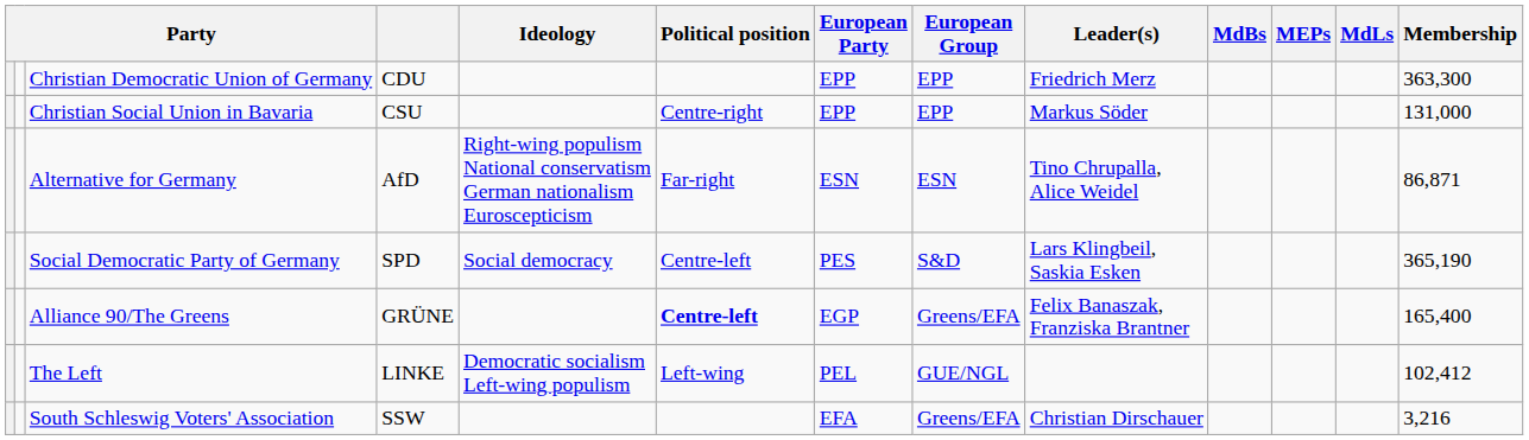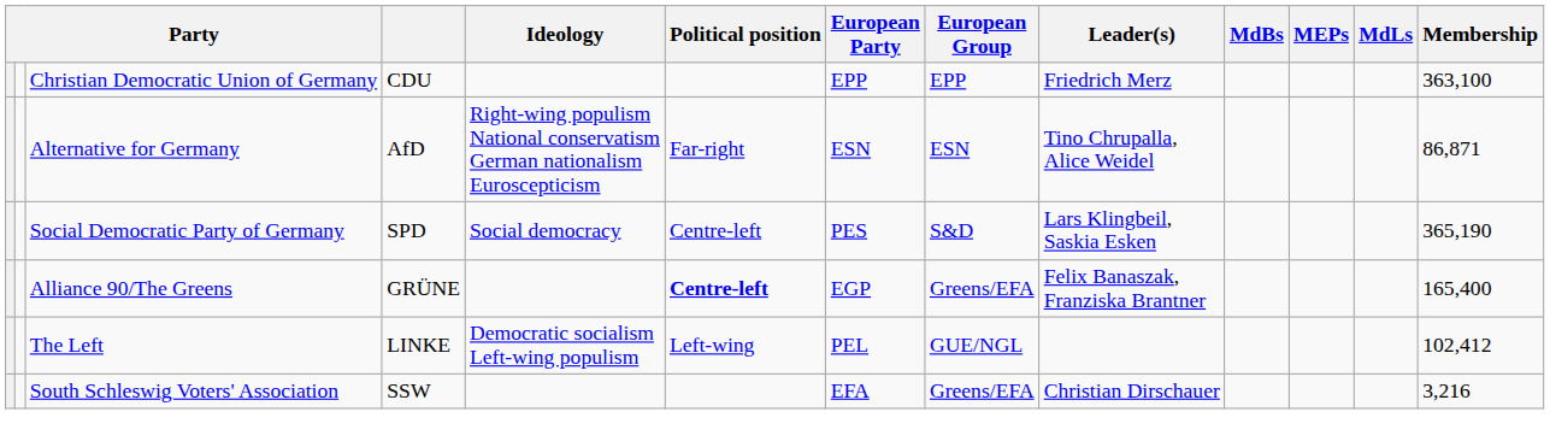Christian Democratic Union of Germany | Membership: 363,300 -> 363,100
- row: Christian Social Union in Bavaria | CSU | Centre-right | EPP | EPP | Markus Söder | 131,000
